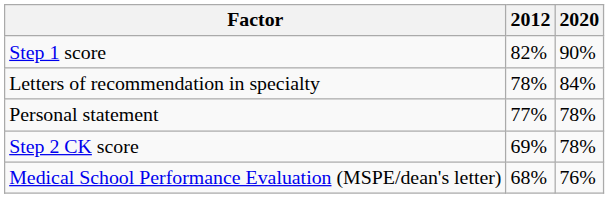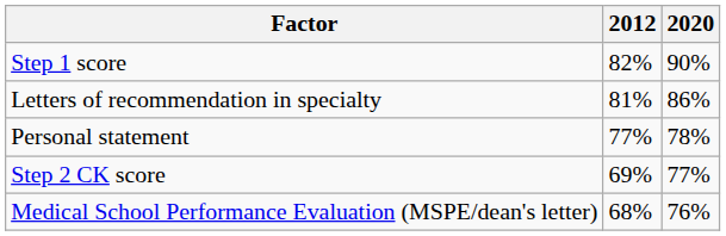Letters of recommendation in specialty | 2012: 78% -> 81%
Letters of recommendation in specialty | 2020: 84% -> 86%
Step 2 CK score | 2020: 78% -> 77%
